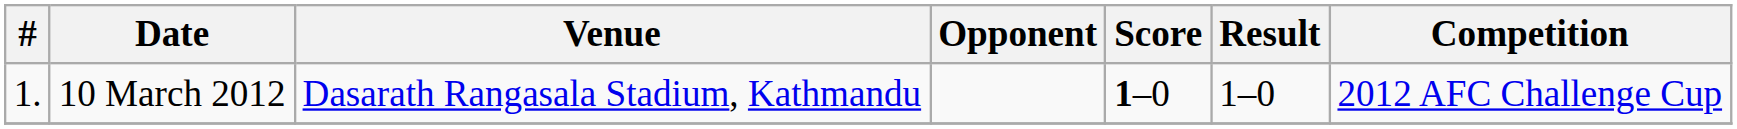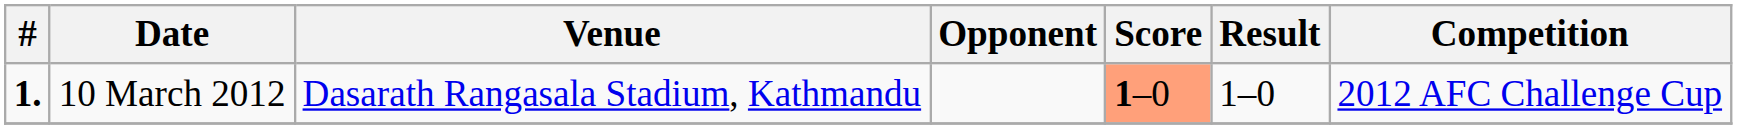10 March 2012 | #: normal -> bold
10 March 2012 | Score: no background -> lightsalmon background
